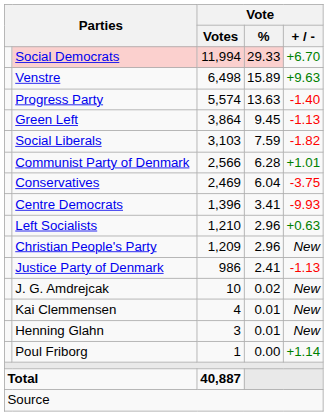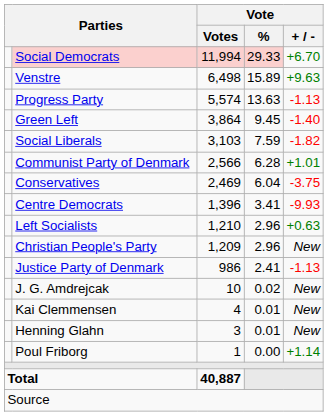Progress Party | Vote / + / -: -1.40 -> -1.13
Green Left | Vote / + / -: -1.13 -> -1.40
